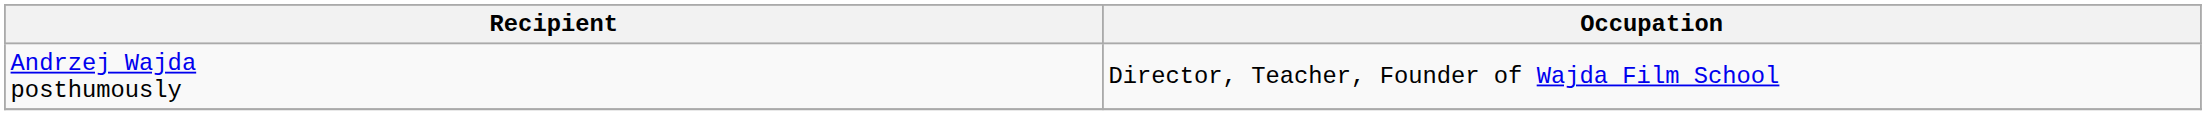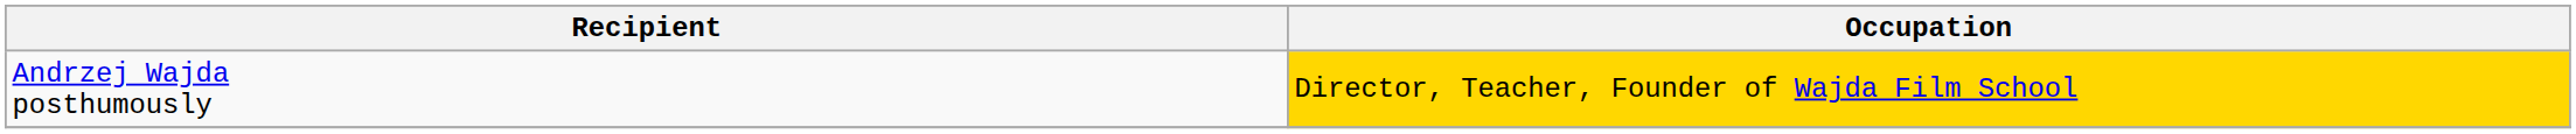Andrzej Wajda posthumously | Occupation: no background -> gold background
